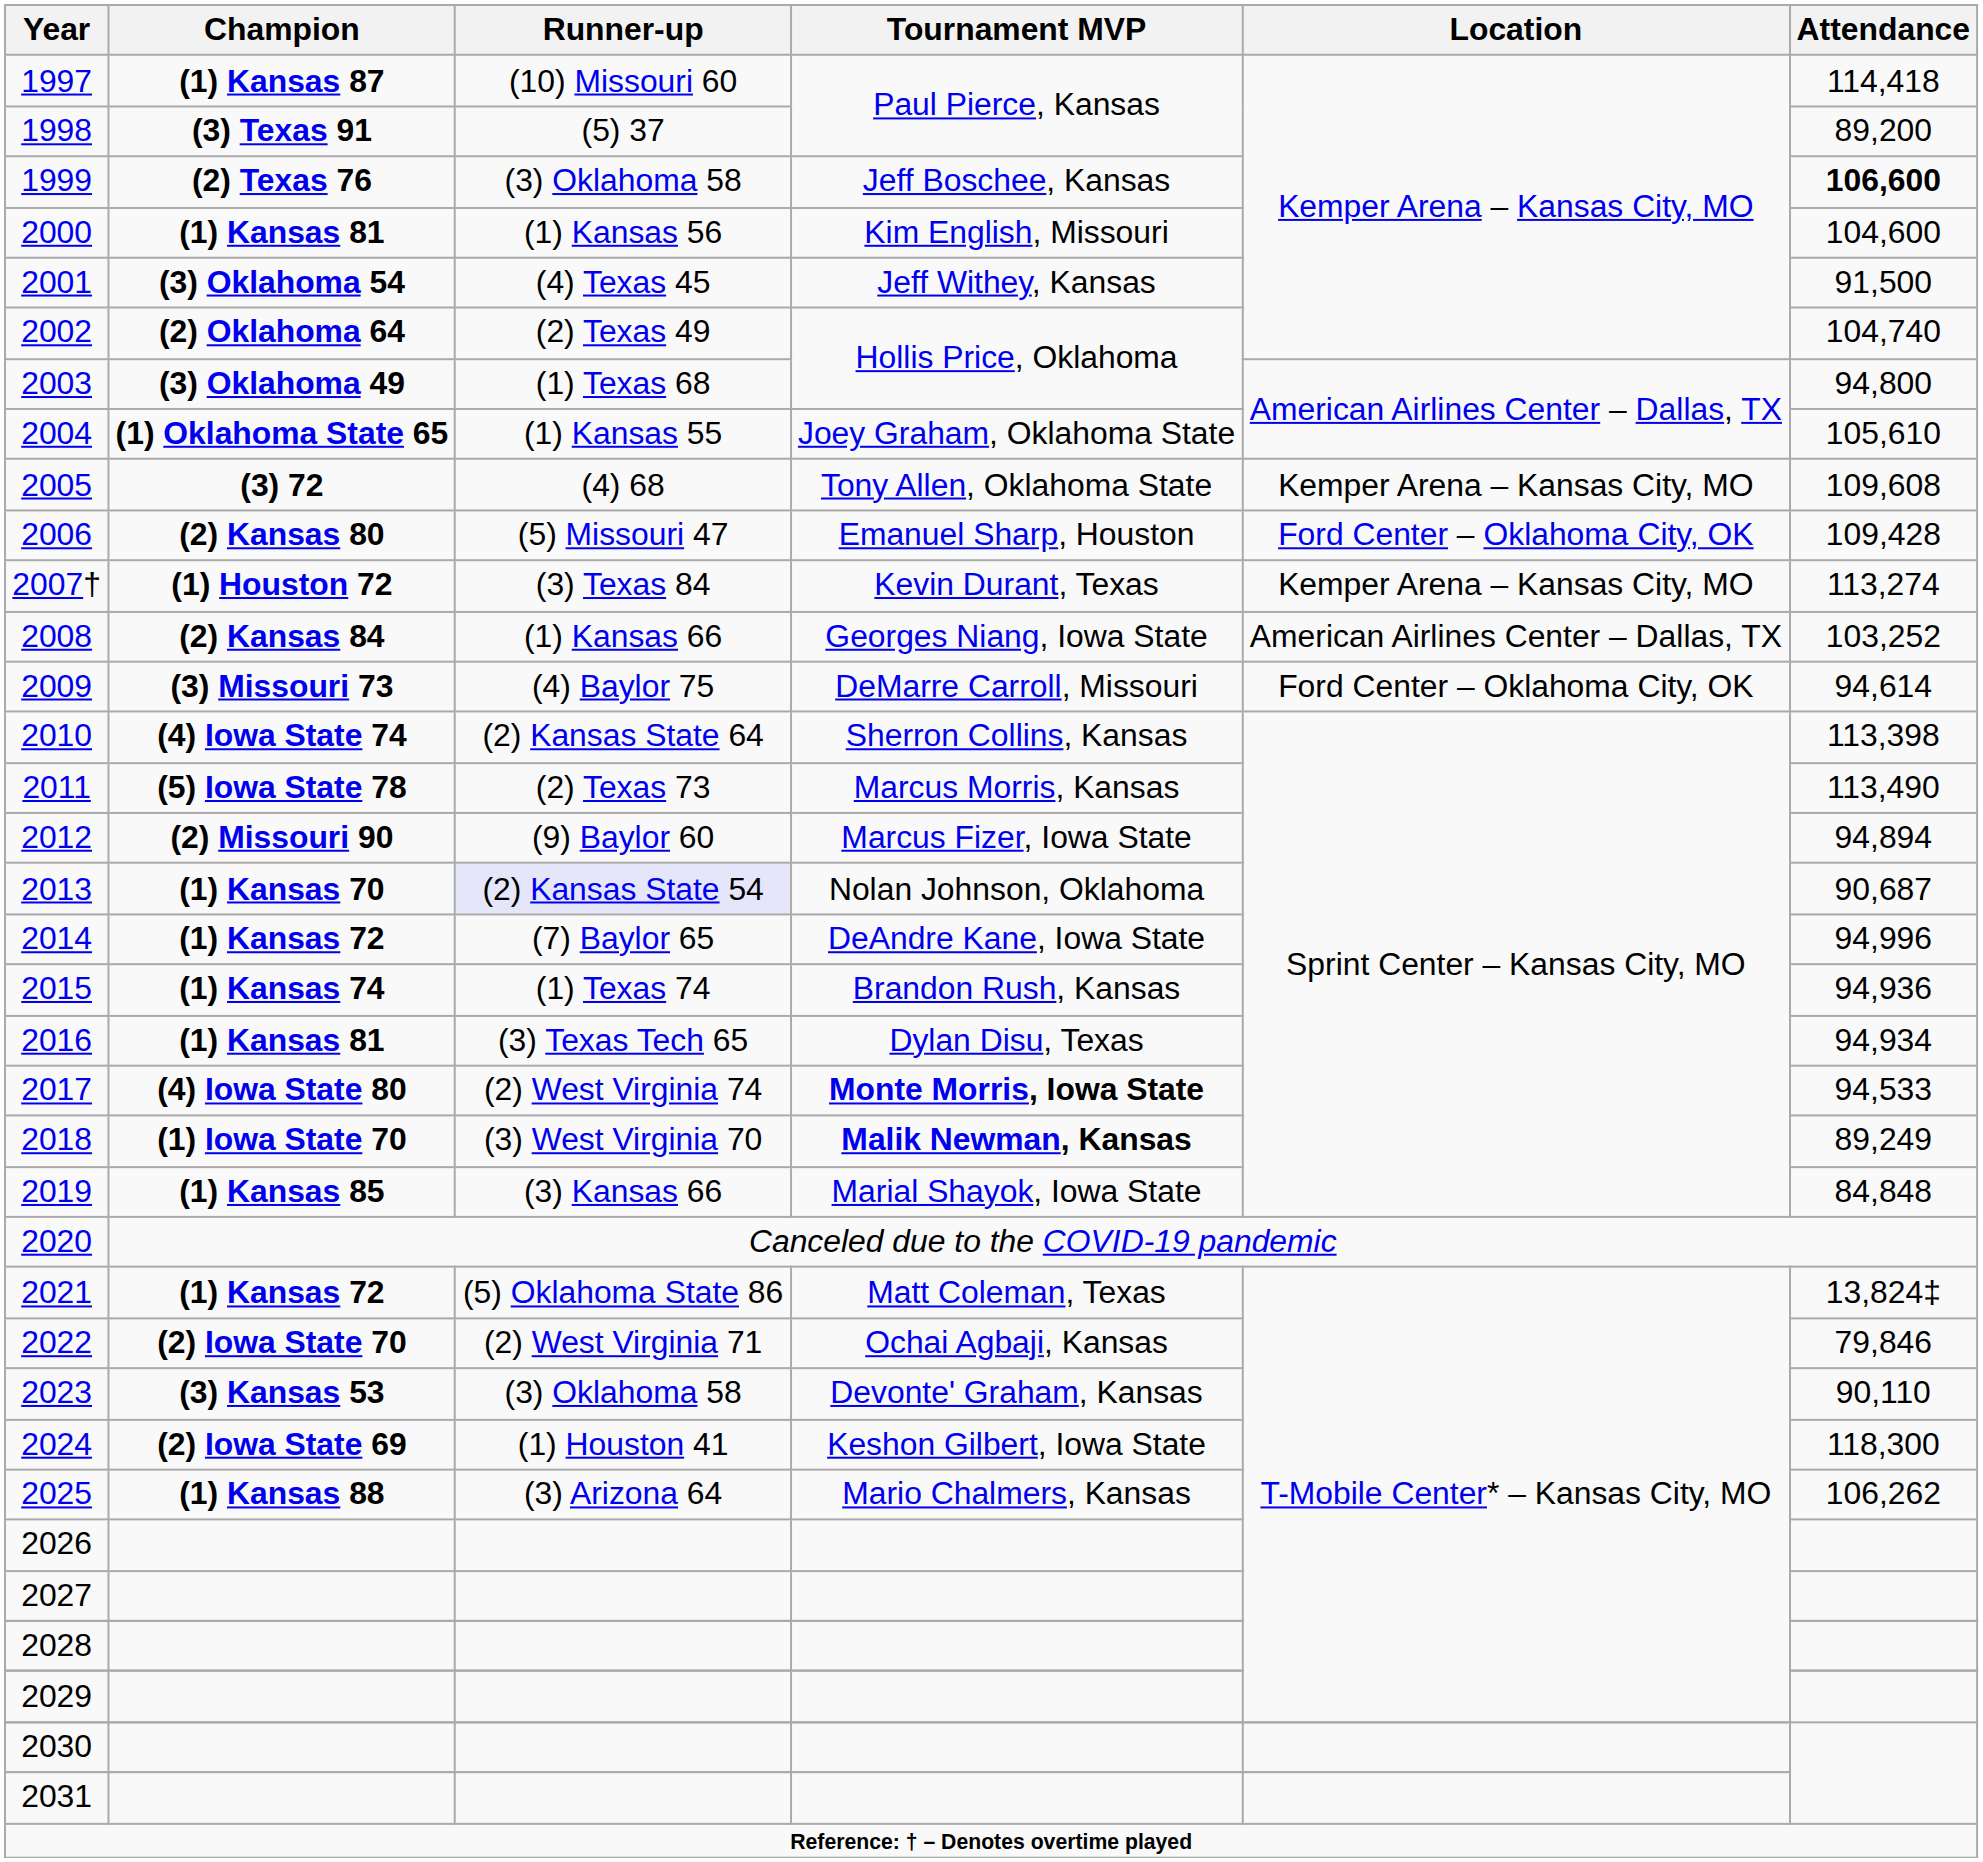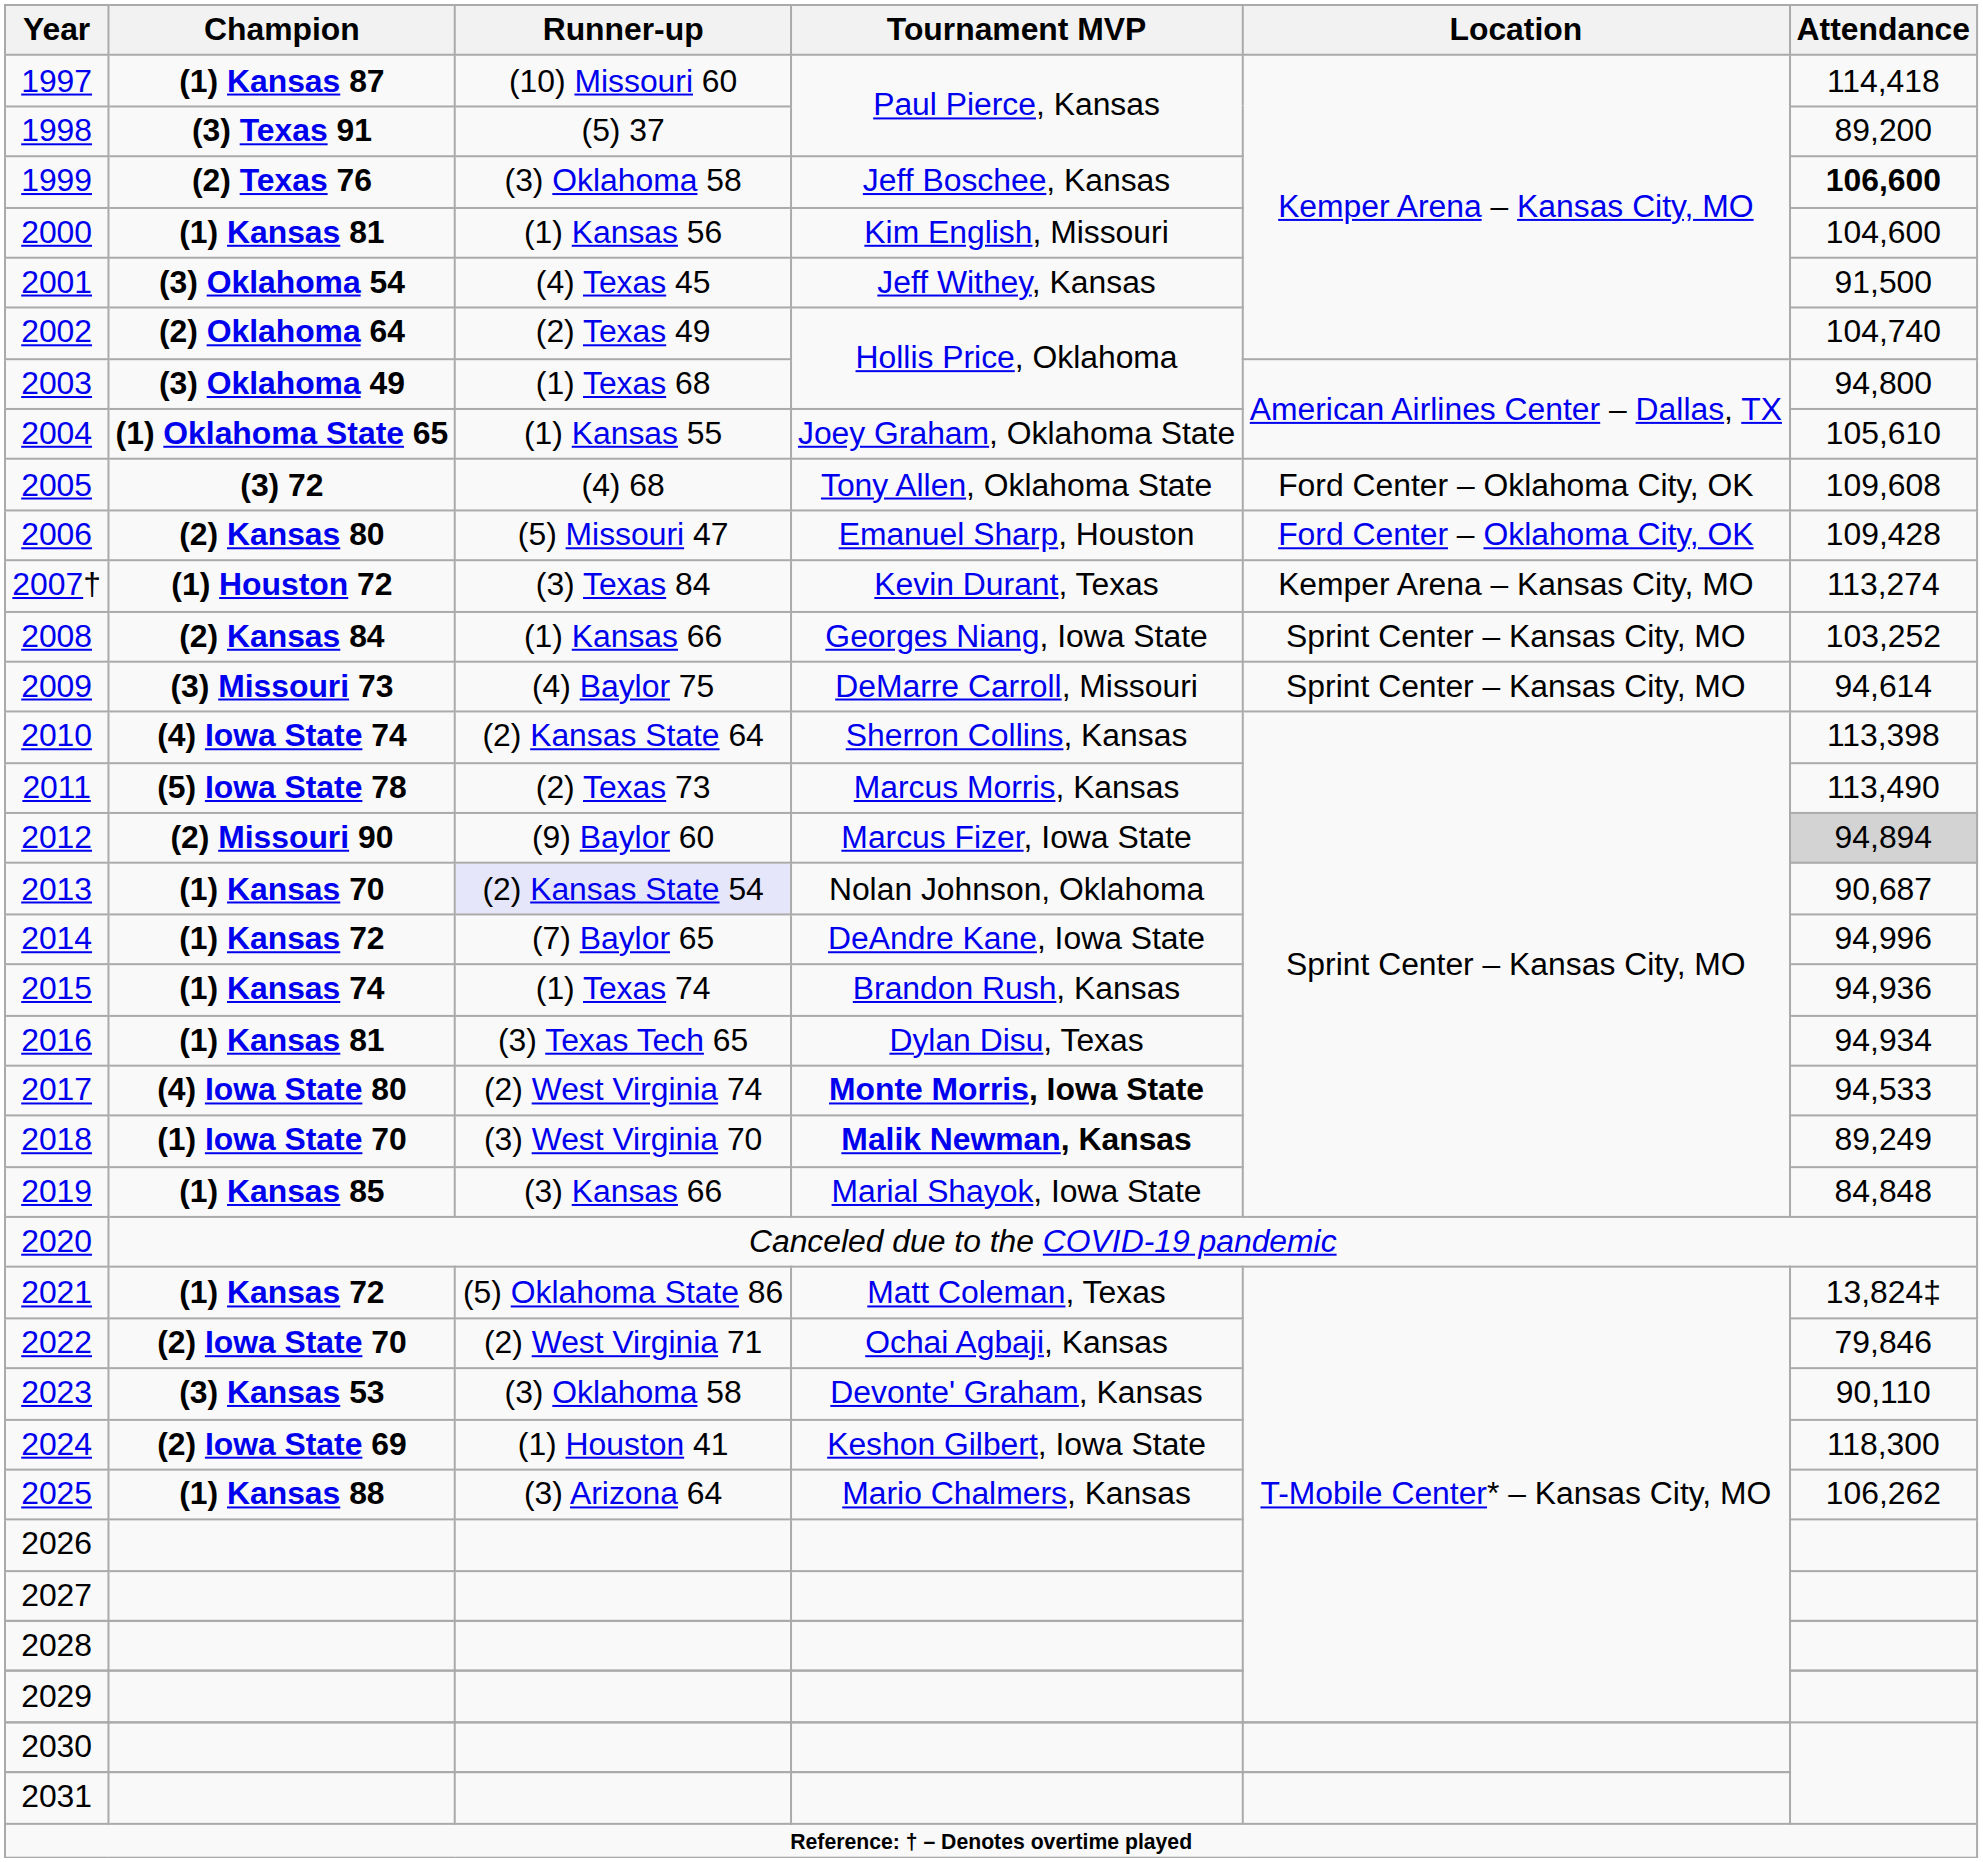2005 | Location: Kemper Arena – Kansas City, MO -> Ford Center – Oklahoma City, OK
2008 | Location: American Airlines Center – Dallas, TX -> Sprint Center – Kansas City, MO
2009 | Location: Ford Center – Oklahoma City, OK -> Sprint Center – Kansas City, MO
2012 | Attendance: no background -> lightgrey background
